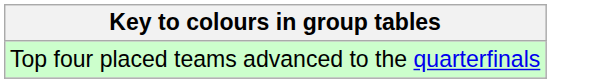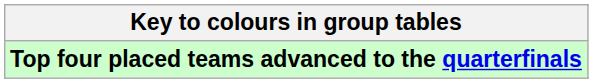row 2 | column 1: normal -> bold
